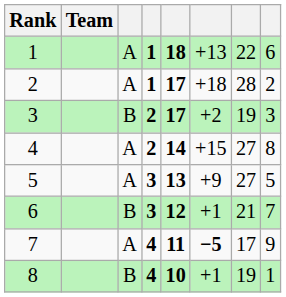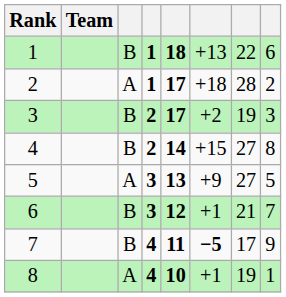row 2 | column 3: A -> B
row 5 | column 3: A -> B
row 8 | column 3: A -> B
row 9 | column 3: B -> A
